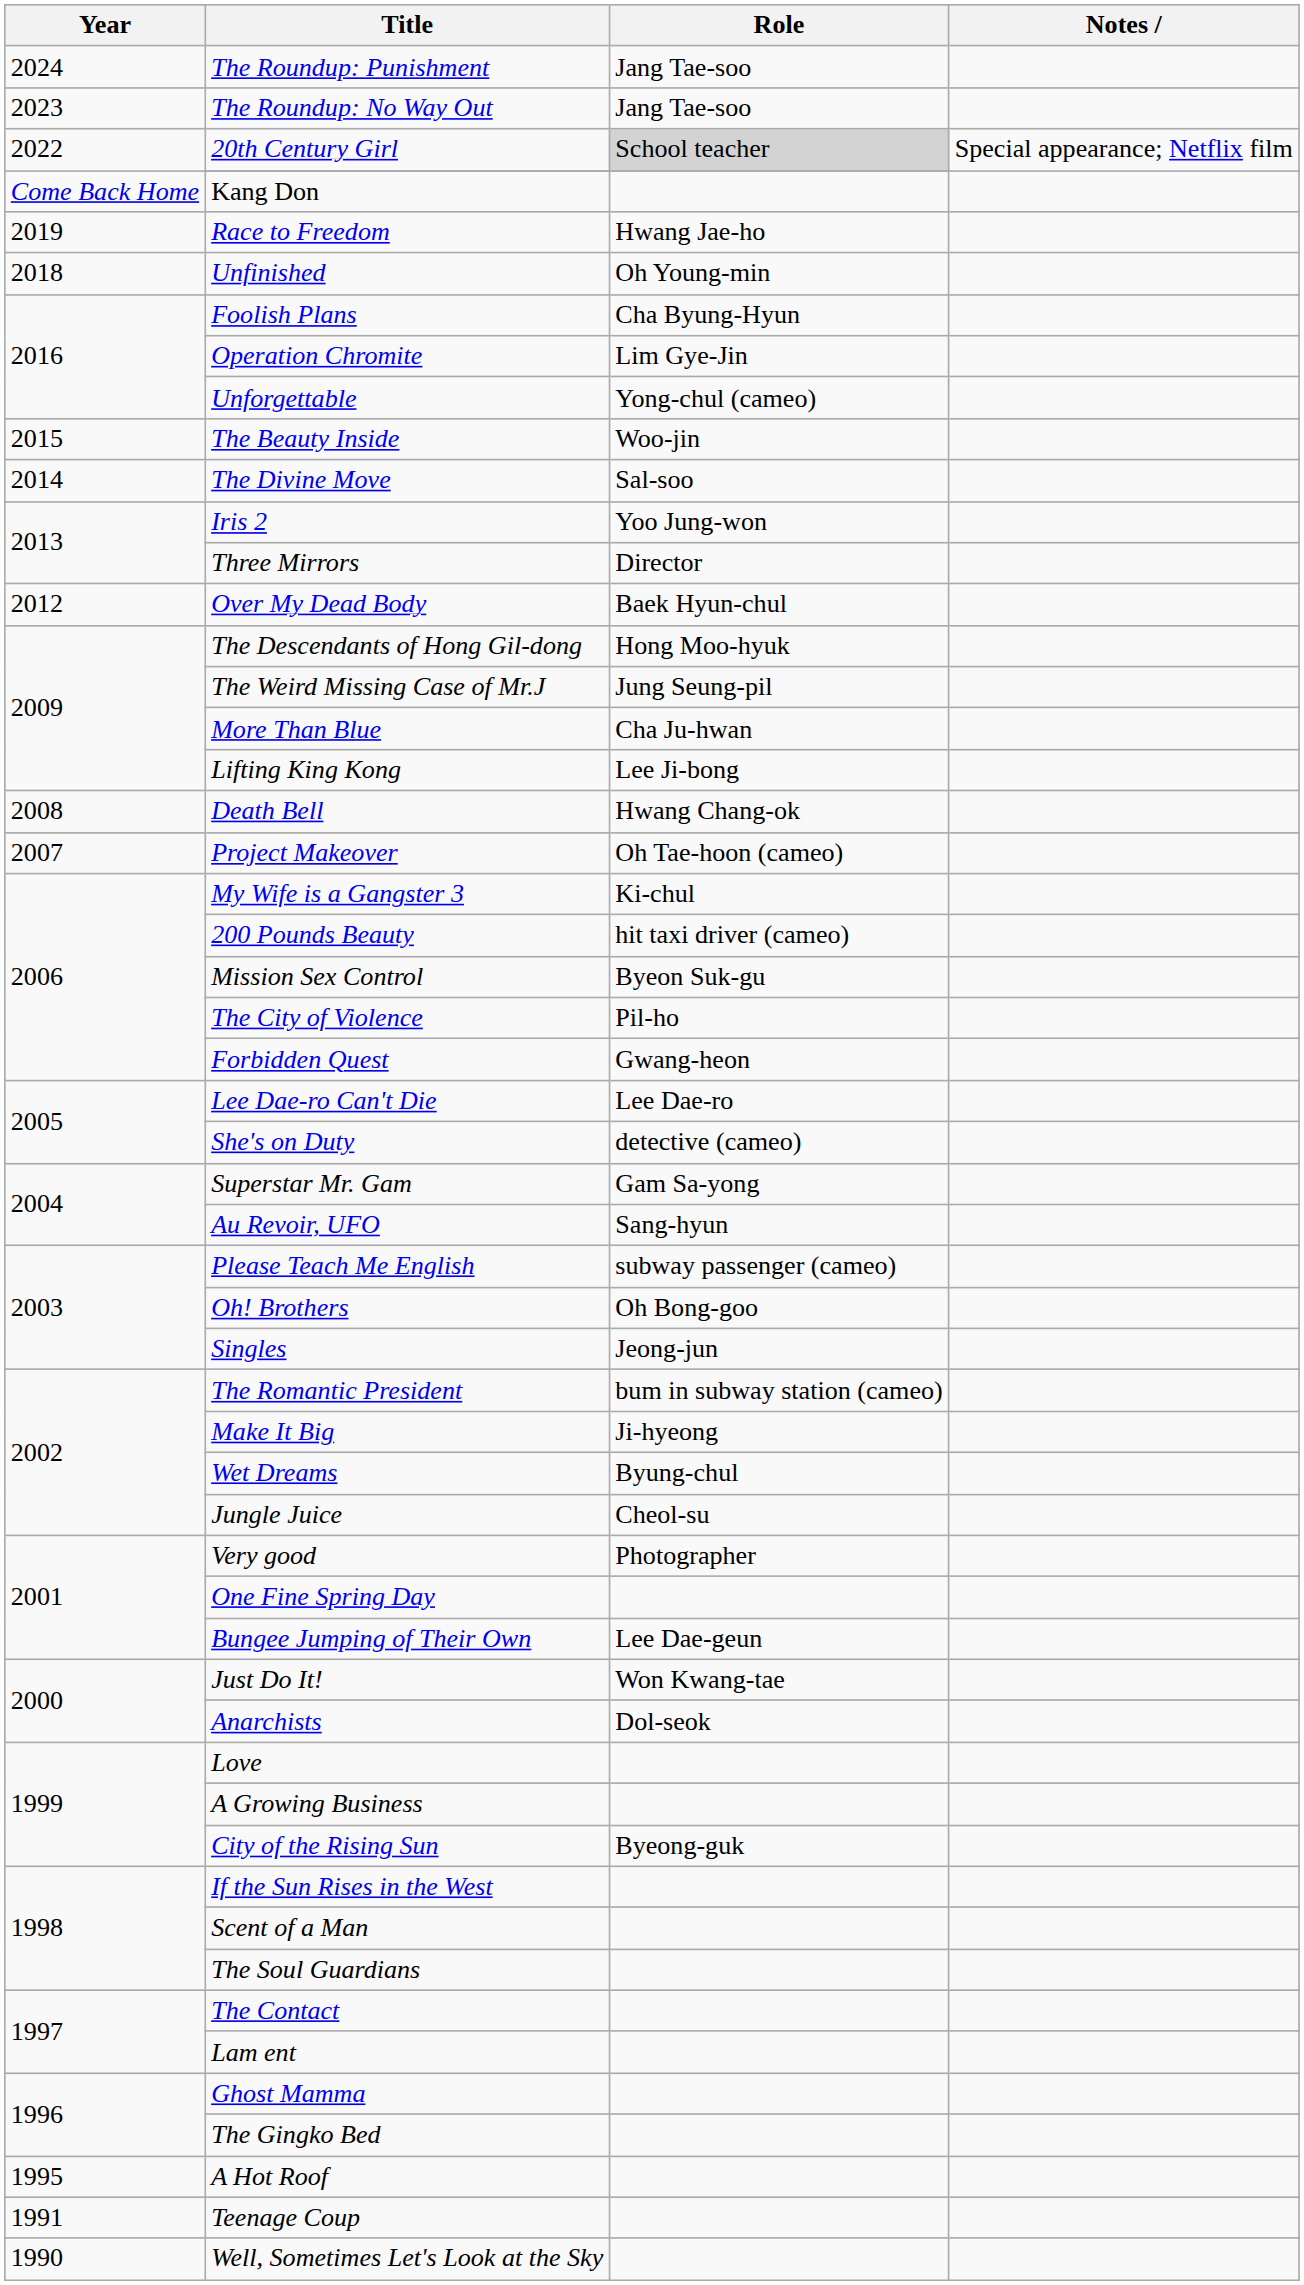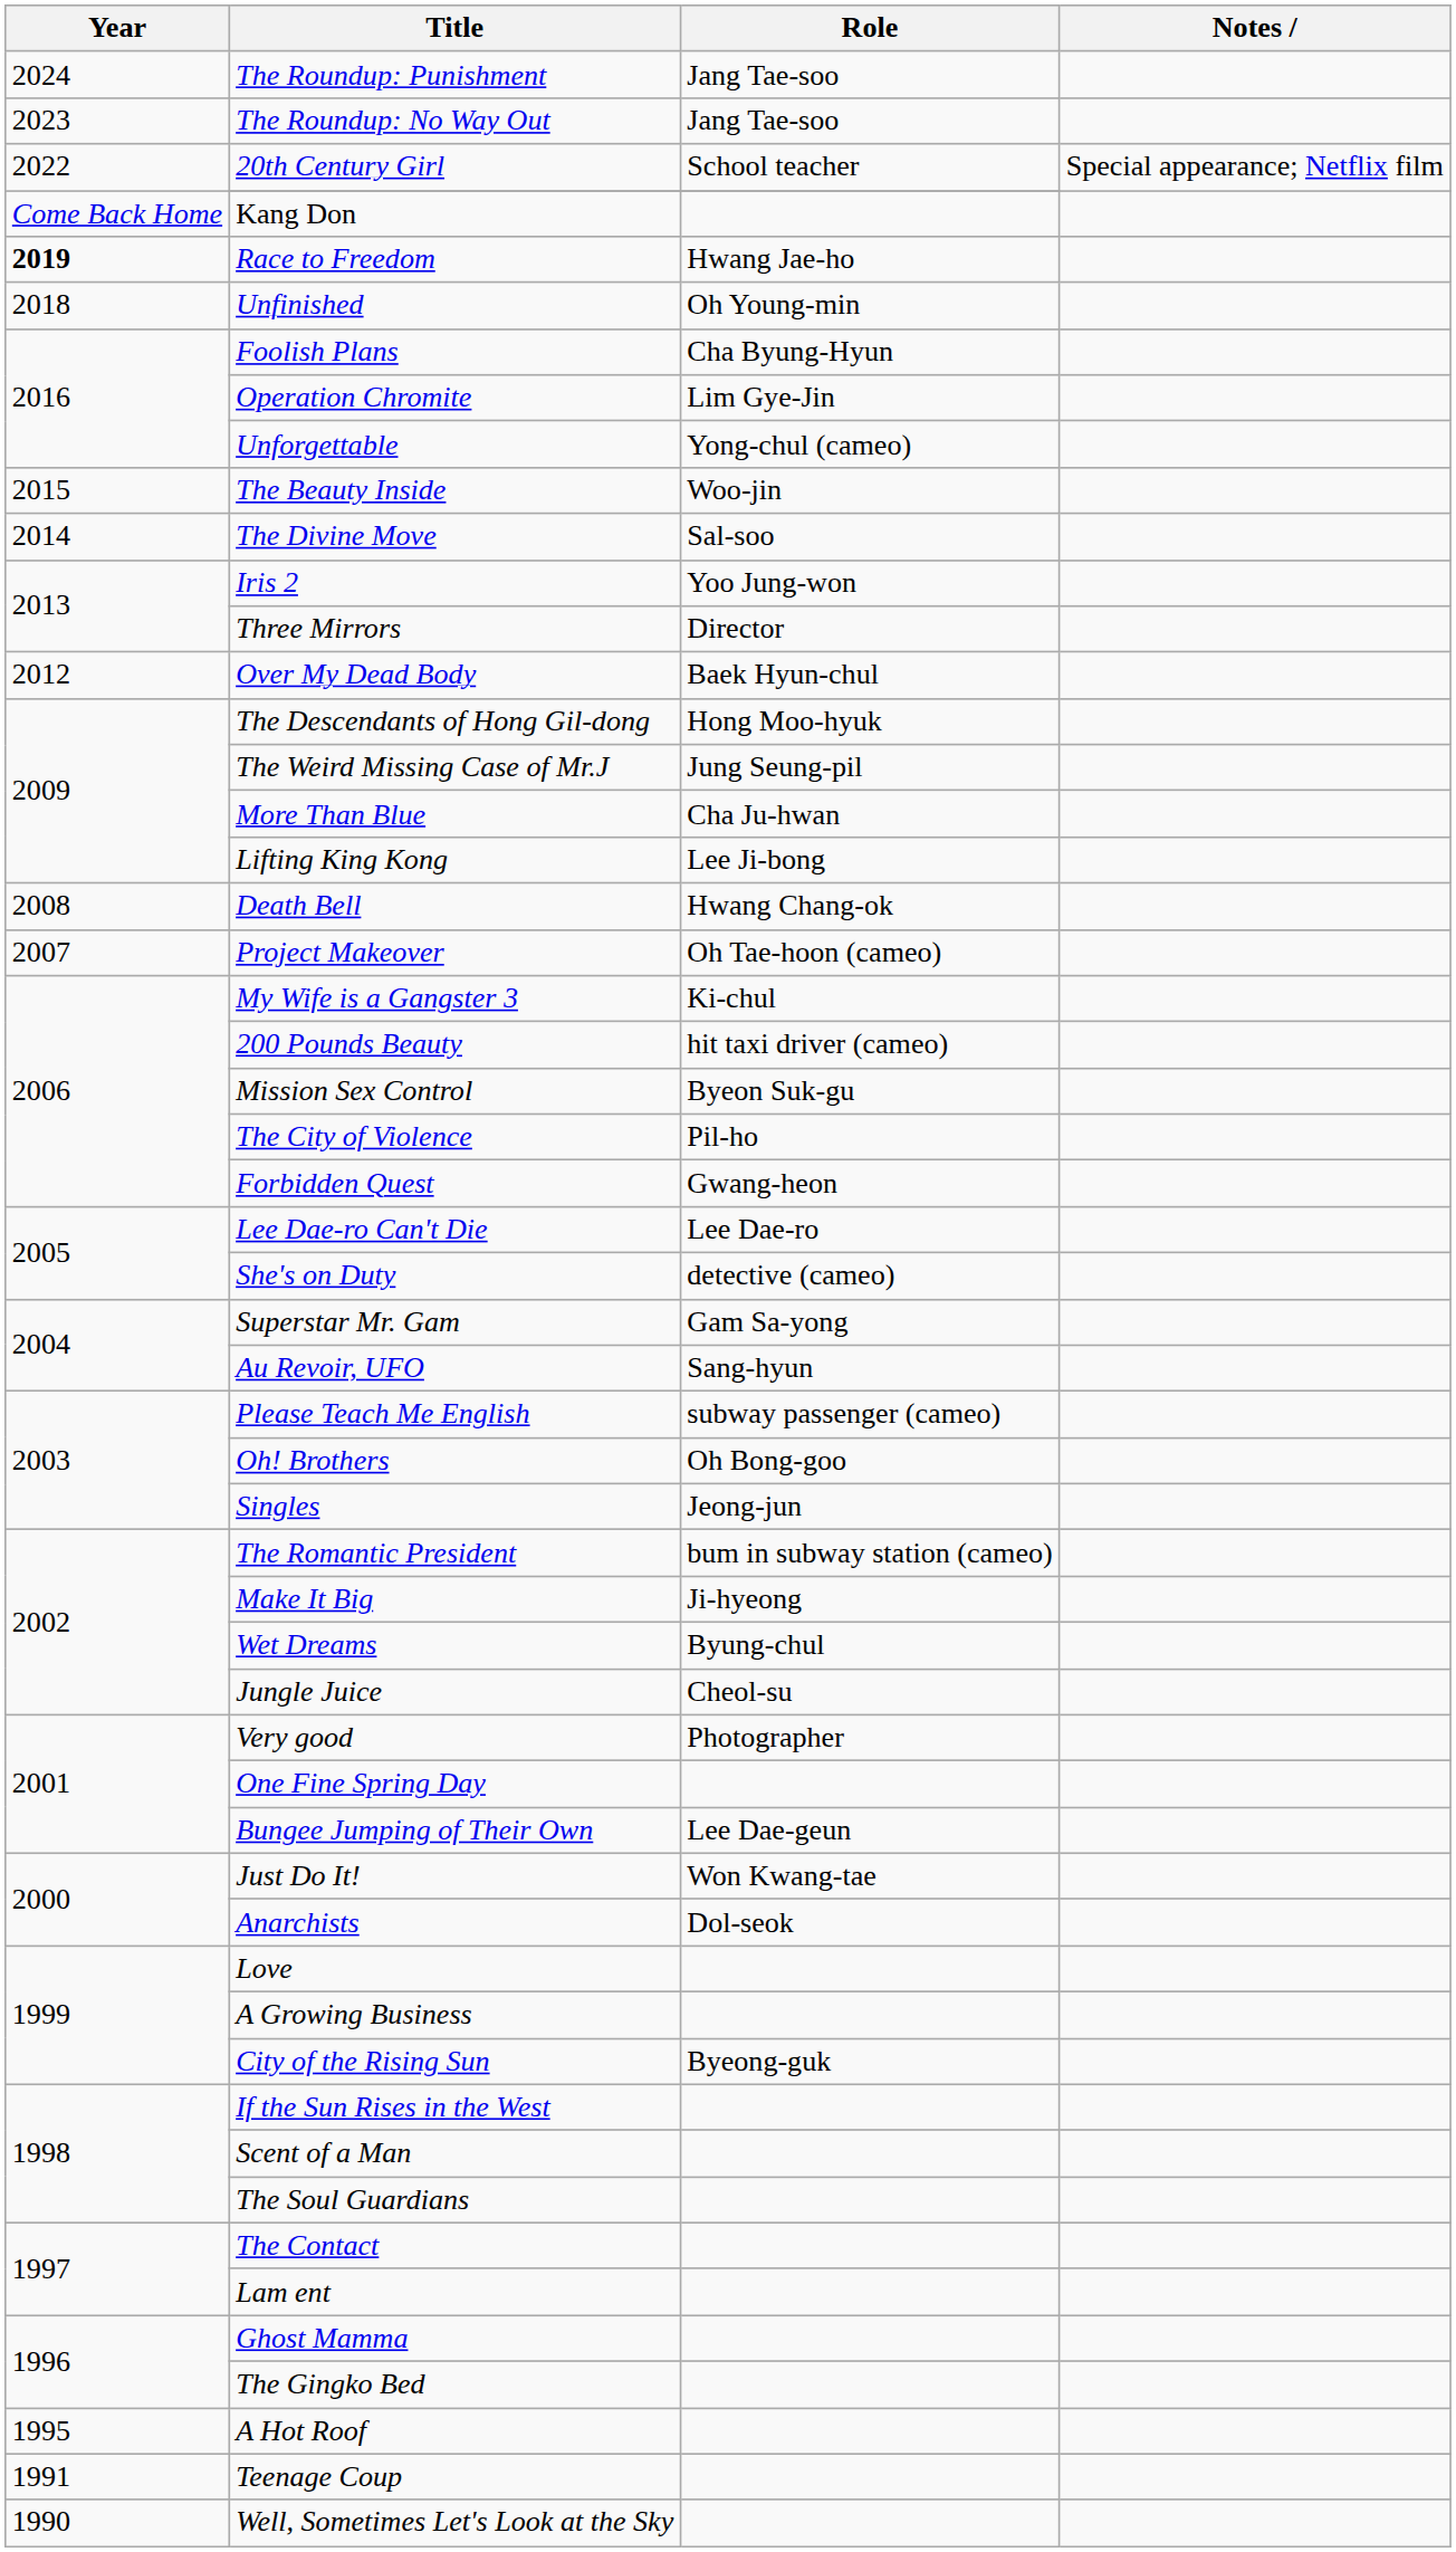20th Century Girl | Role: lightgrey background -> no background
Race to Freedom | Year: normal -> bold
